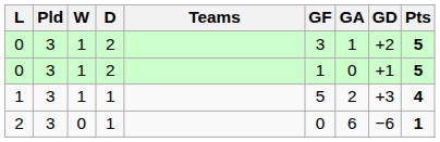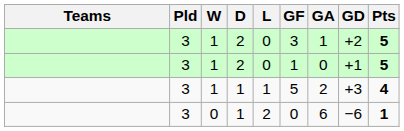columns swapped: Teams <-> L
